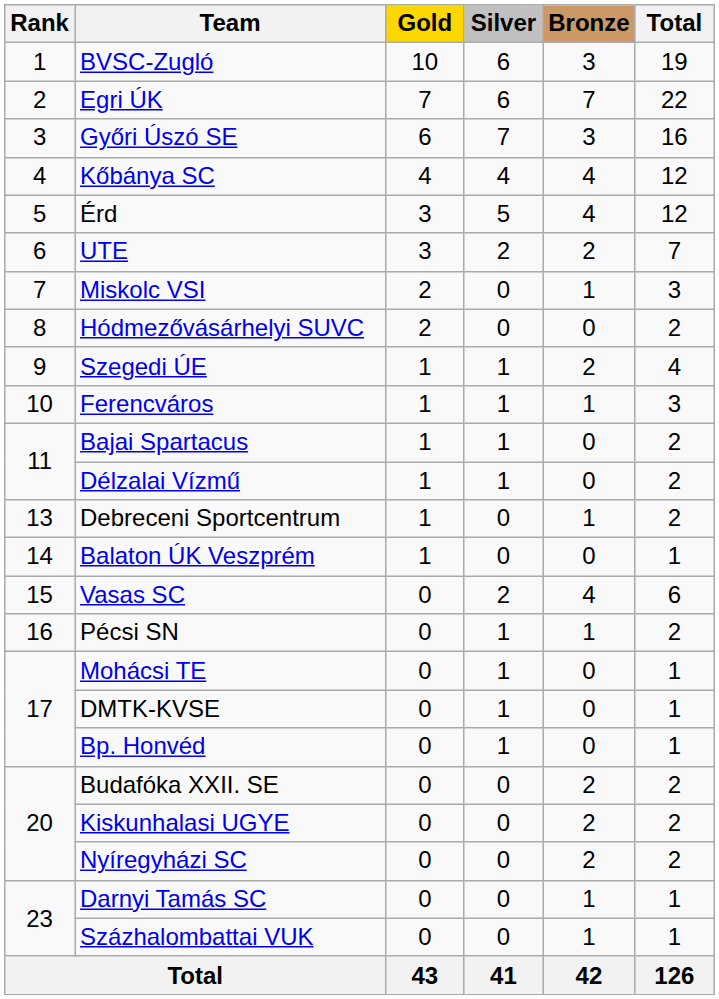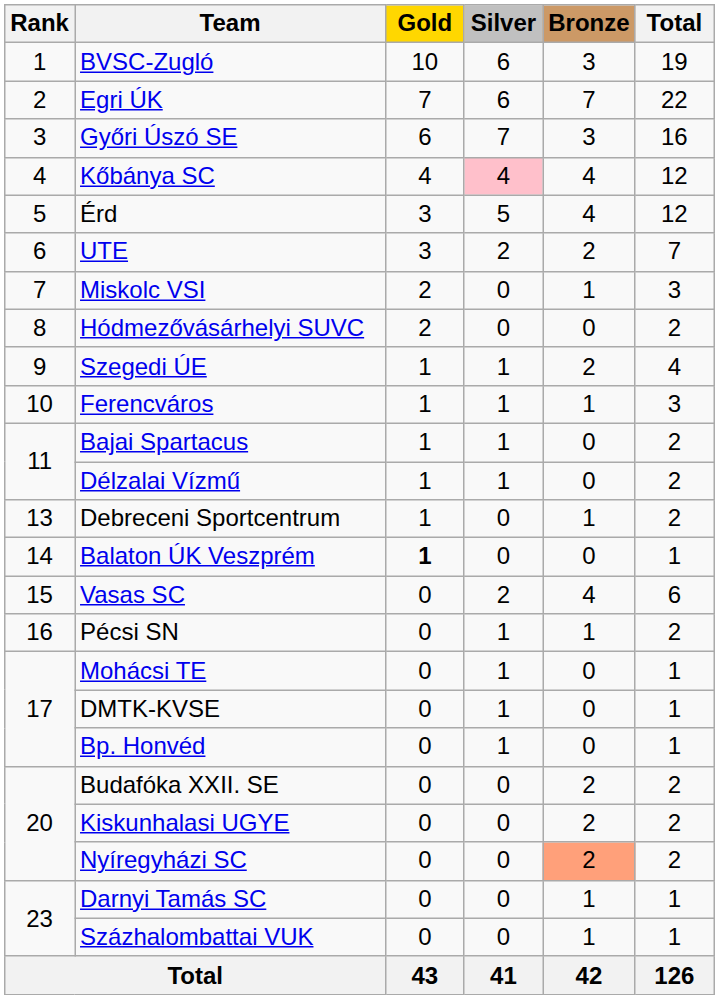Kőbánya SC | Silver: no background -> pink background
Balaton ÚK Veszprém | Gold: normal -> bold
Nyíregyházi SC | Bronze: no background -> lightsalmon background
